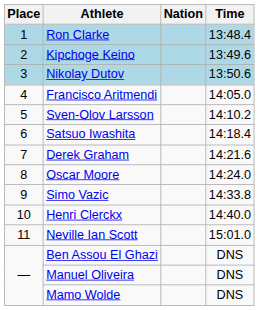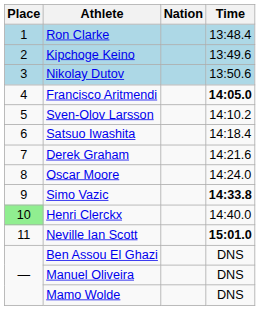Francisco Aritmendi | Time: normal -> bold
Simo Vazic | Time: normal -> bold
Henri Clerckx | Place: no background -> lightgreen background
Neville Ian Scott | Time: normal -> bold
